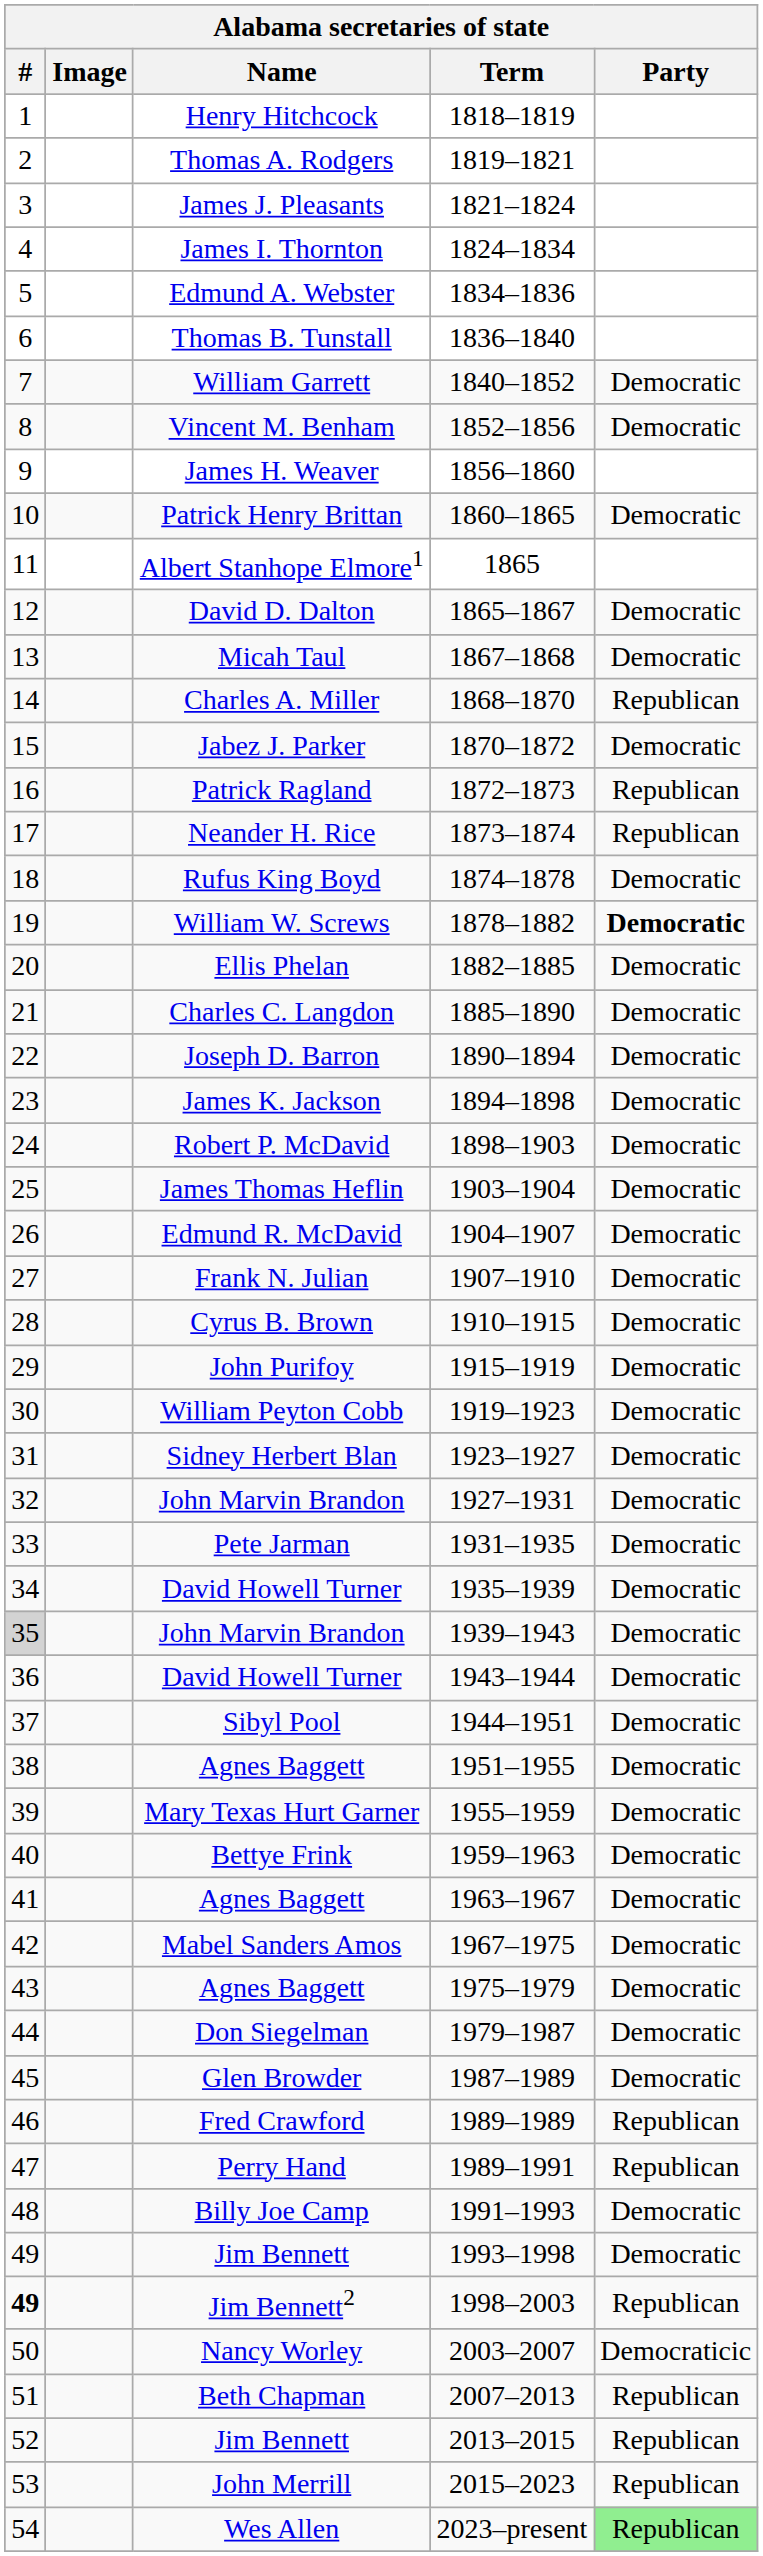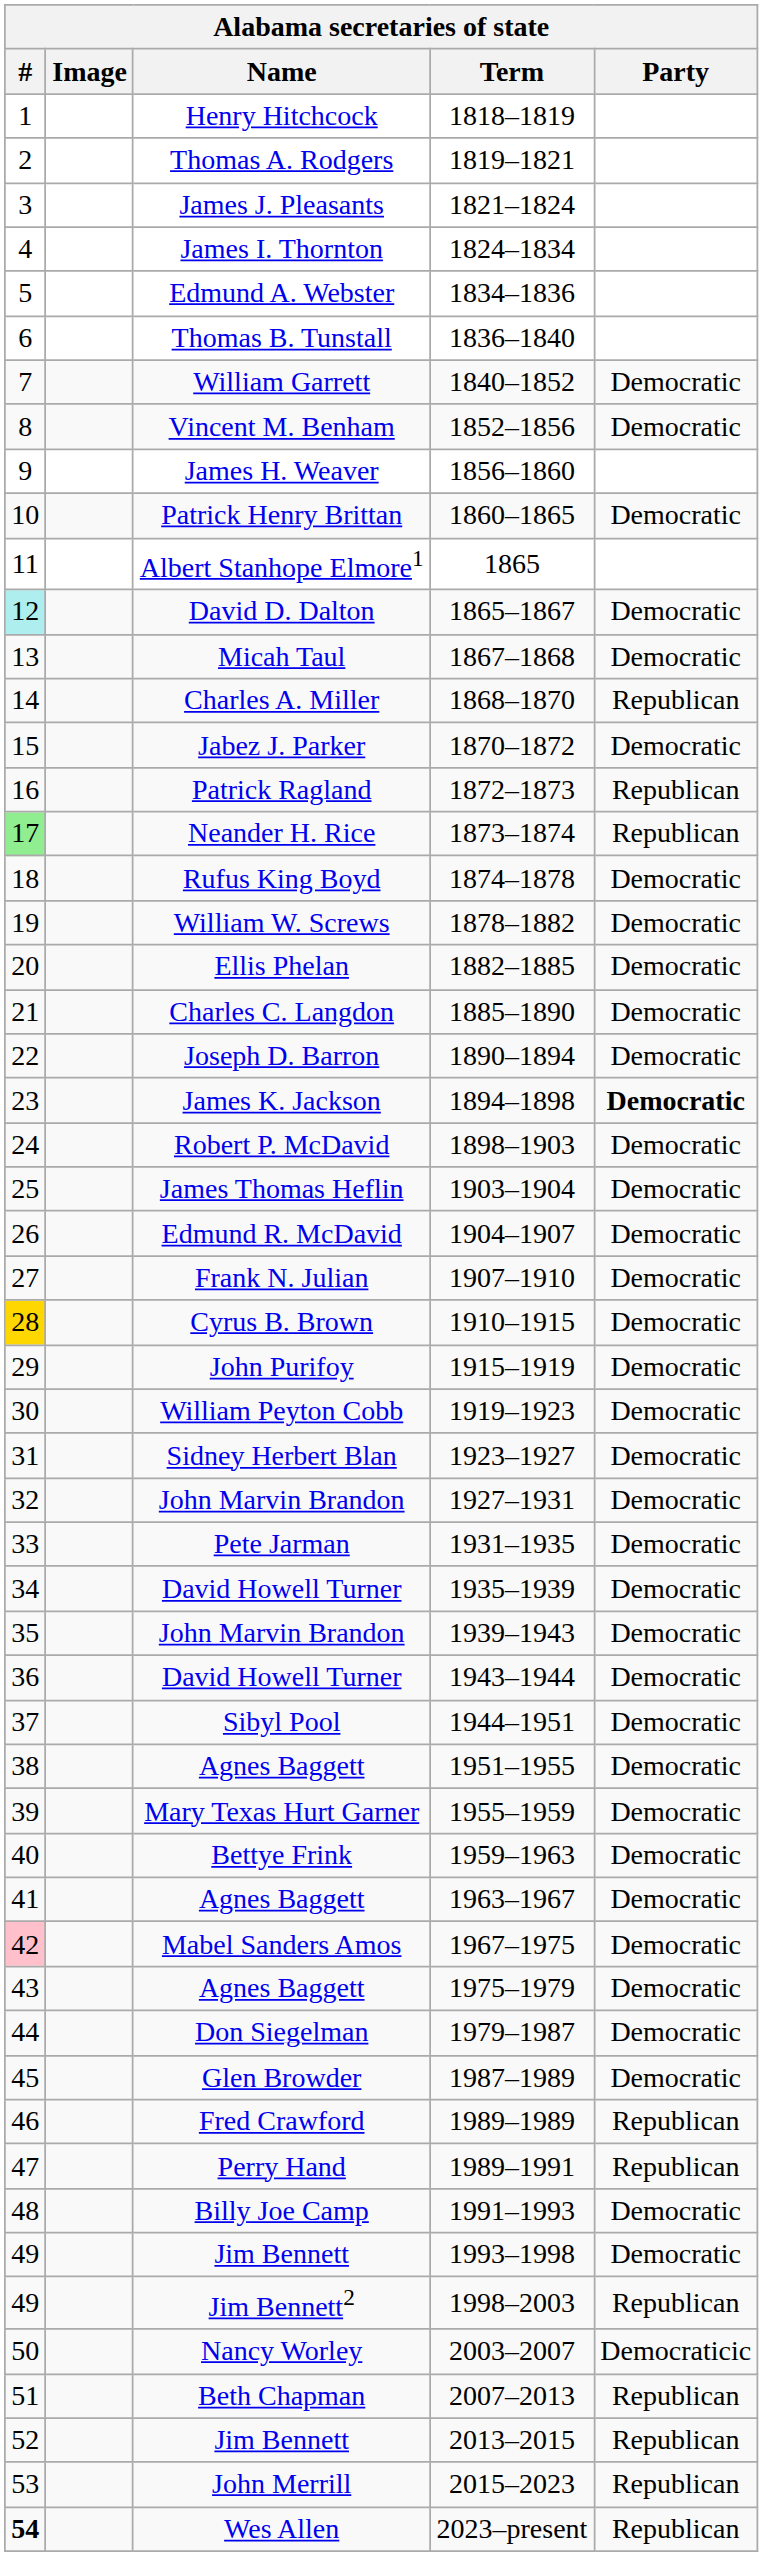David D. Dalton | #: no background -> paleturquoise background
Neander H. Rice | #: no background -> lightgreen background
William W. Screws | Party: bold -> normal
James K. Jackson | Party: normal -> bold
Cyrus B. Brown | #: no background -> gold background
John Marvin Brandon / 1939–1943 | #: lightgrey background -> no background
Mabel Sanders Amos | #: no background -> pink background
Jim Bennett2 | #: bold -> normal
Wes Allen | #: normal -> bold
Wes Allen | Party: lightgreen background -> no background
